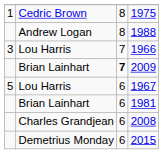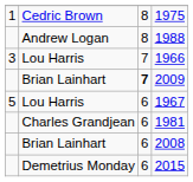1981 | column 2: Brian Lainhart -> Charles Grandjean
2008 | column 2: Charles Grandjean -> Brian Lainhart
